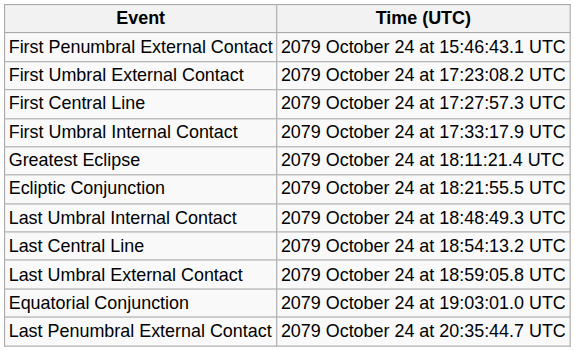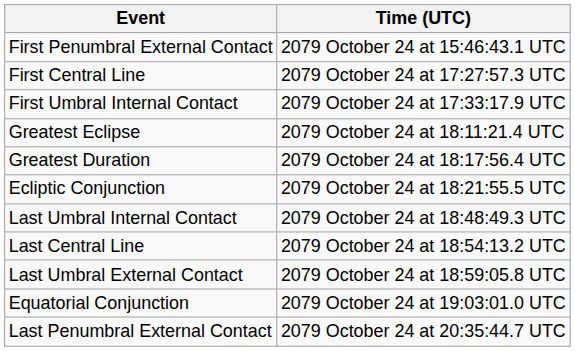- row: First Umbral External Contact | 2079 October 24 at 17:23:08.2 UTC
+ row: Greatest Duration | 2079 October 24 at 18:17:56.4 UTC
